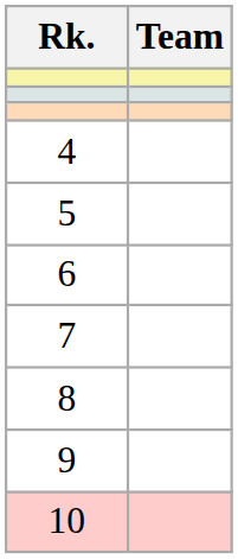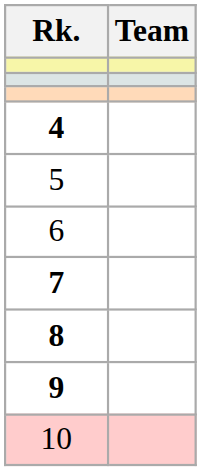row 5 | Rk.: normal -> bold
row 8 | Rk.: normal -> bold
row 9 | Rk.: normal -> bold
row 10 | Rk.: normal -> bold
